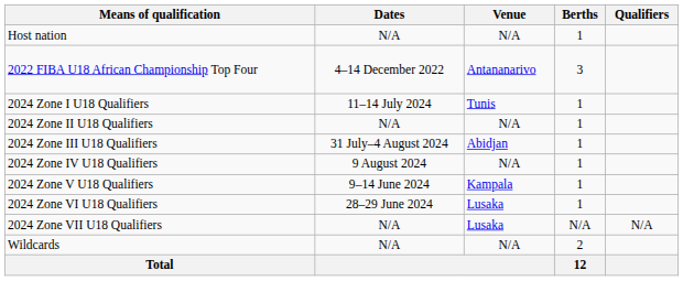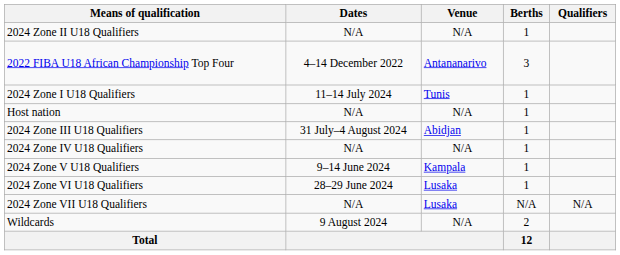rows swapped: Host nation <-> 2024 Zone II U18 Qualifiers
2024 Zone IV U18 Qualifiers | Dates: 9 August 2024 -> N/A
Wildcards | Dates: N/A -> 9 August 2024
